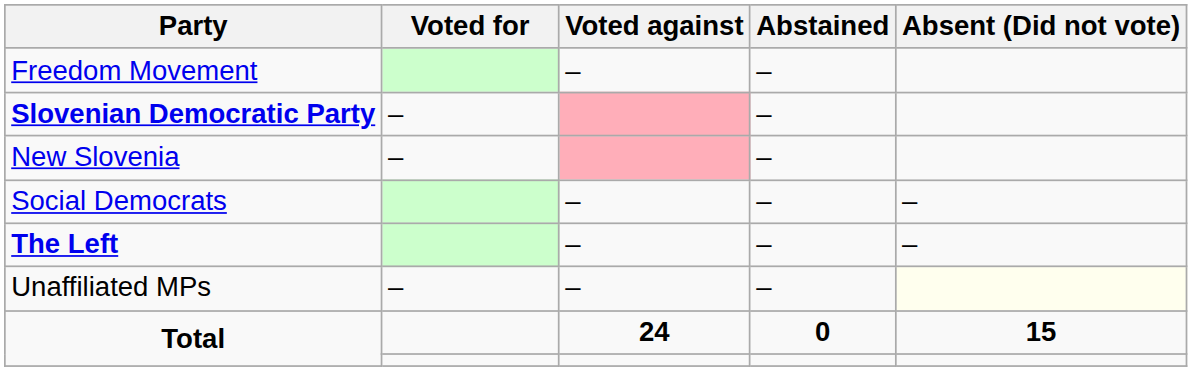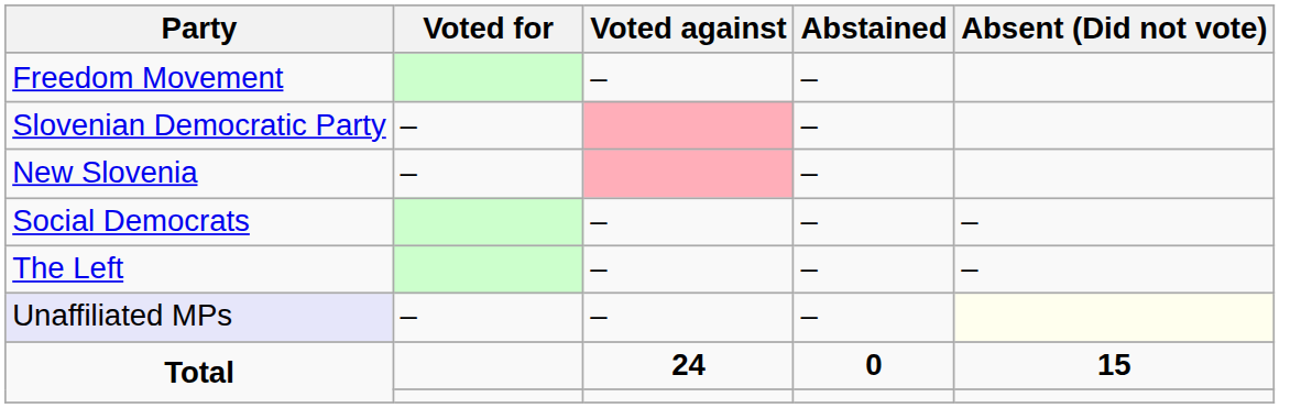Slovenian Democratic Party | Party: bold -> normal
The Left | Party: bold -> normal
Unaffiliated MPs | Party: no background -> lavender background
